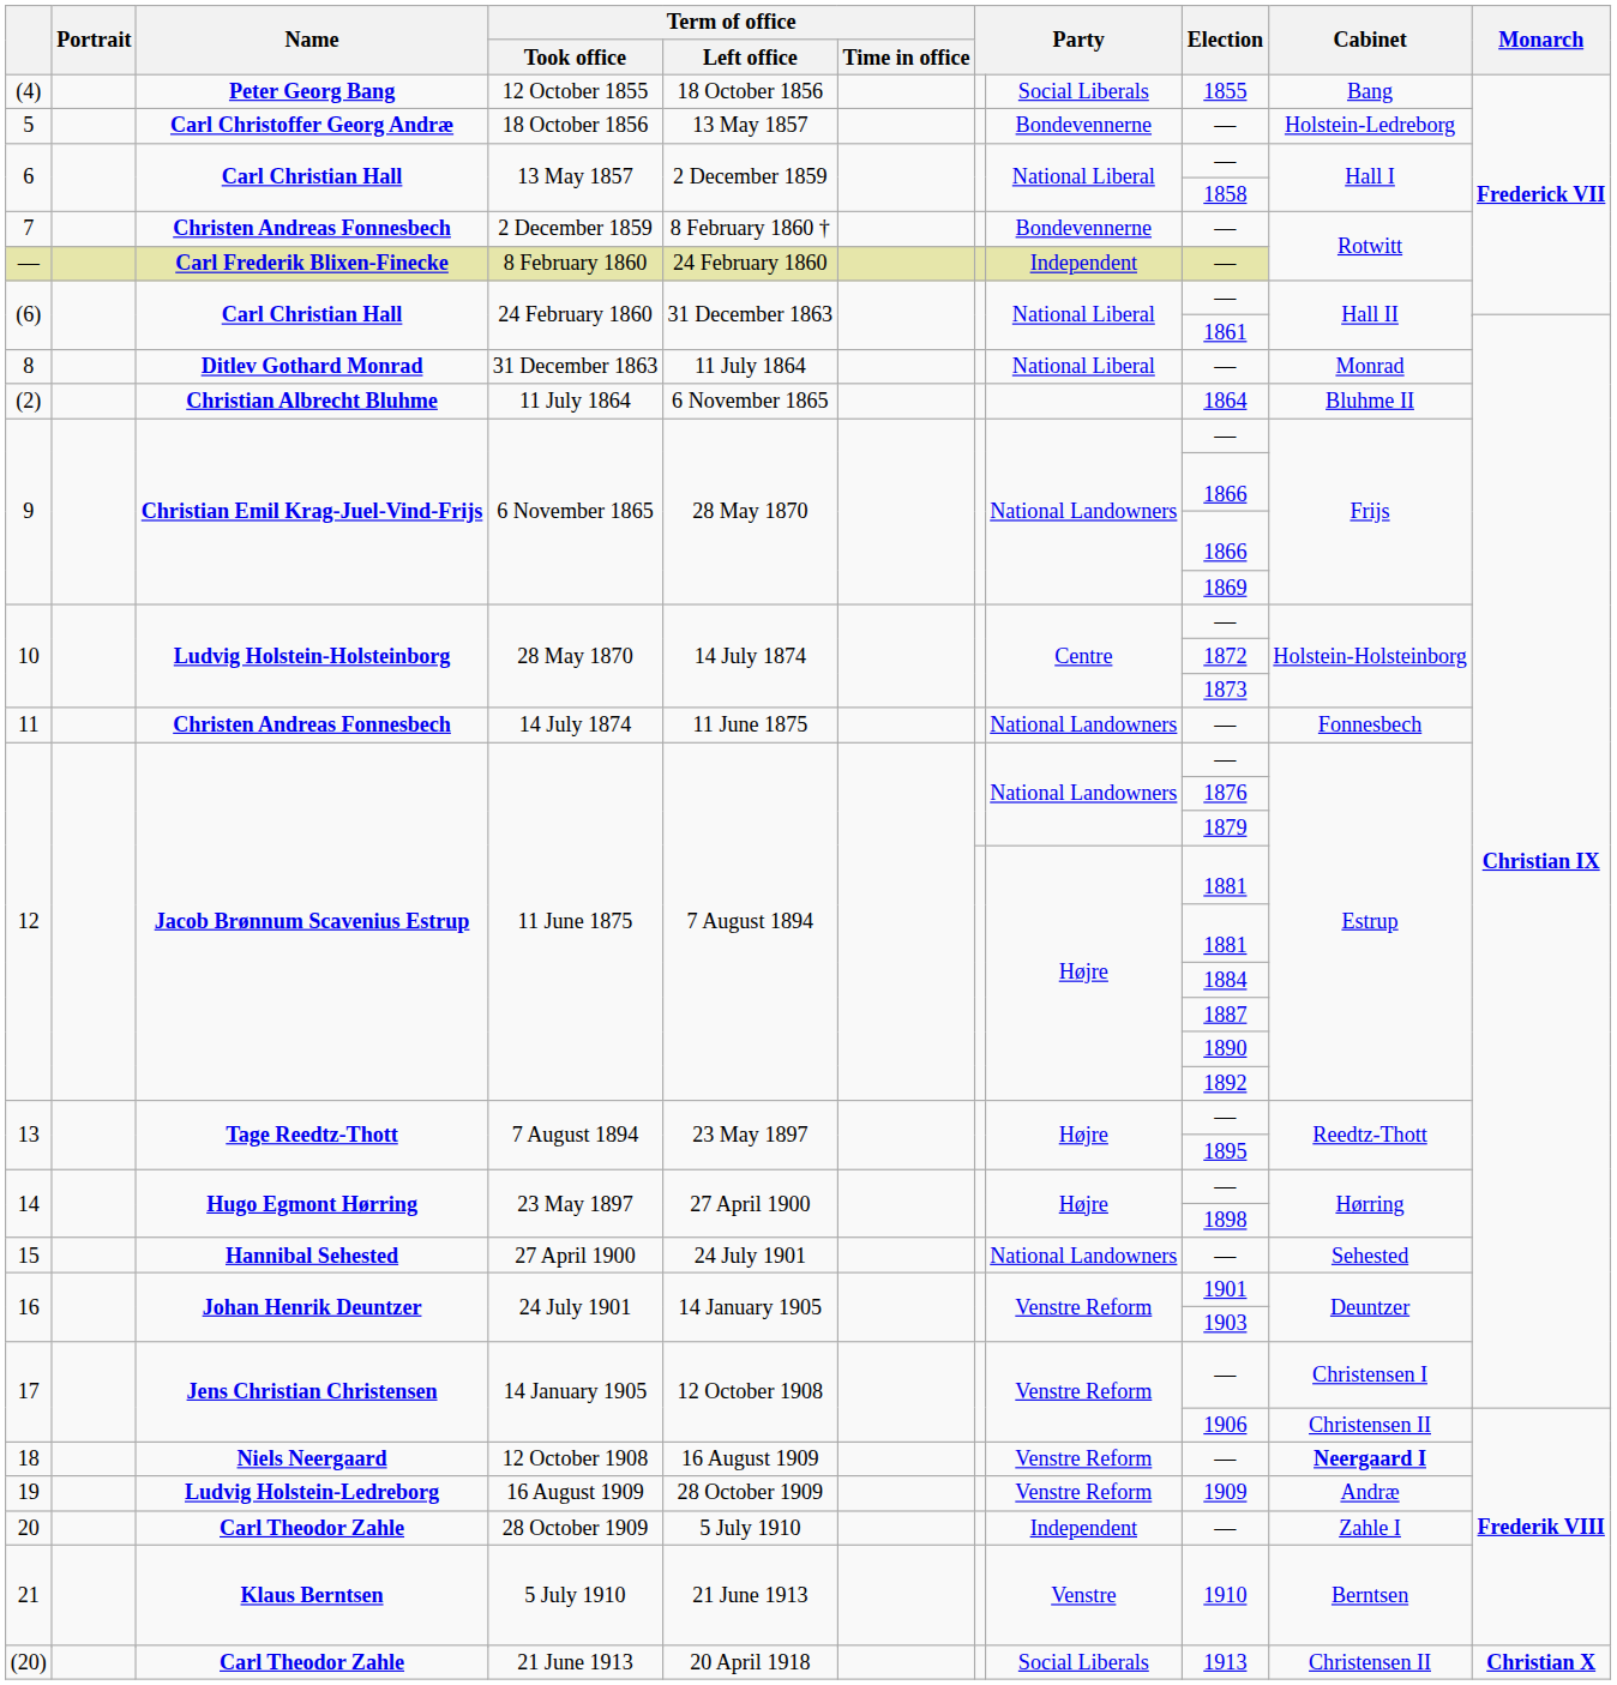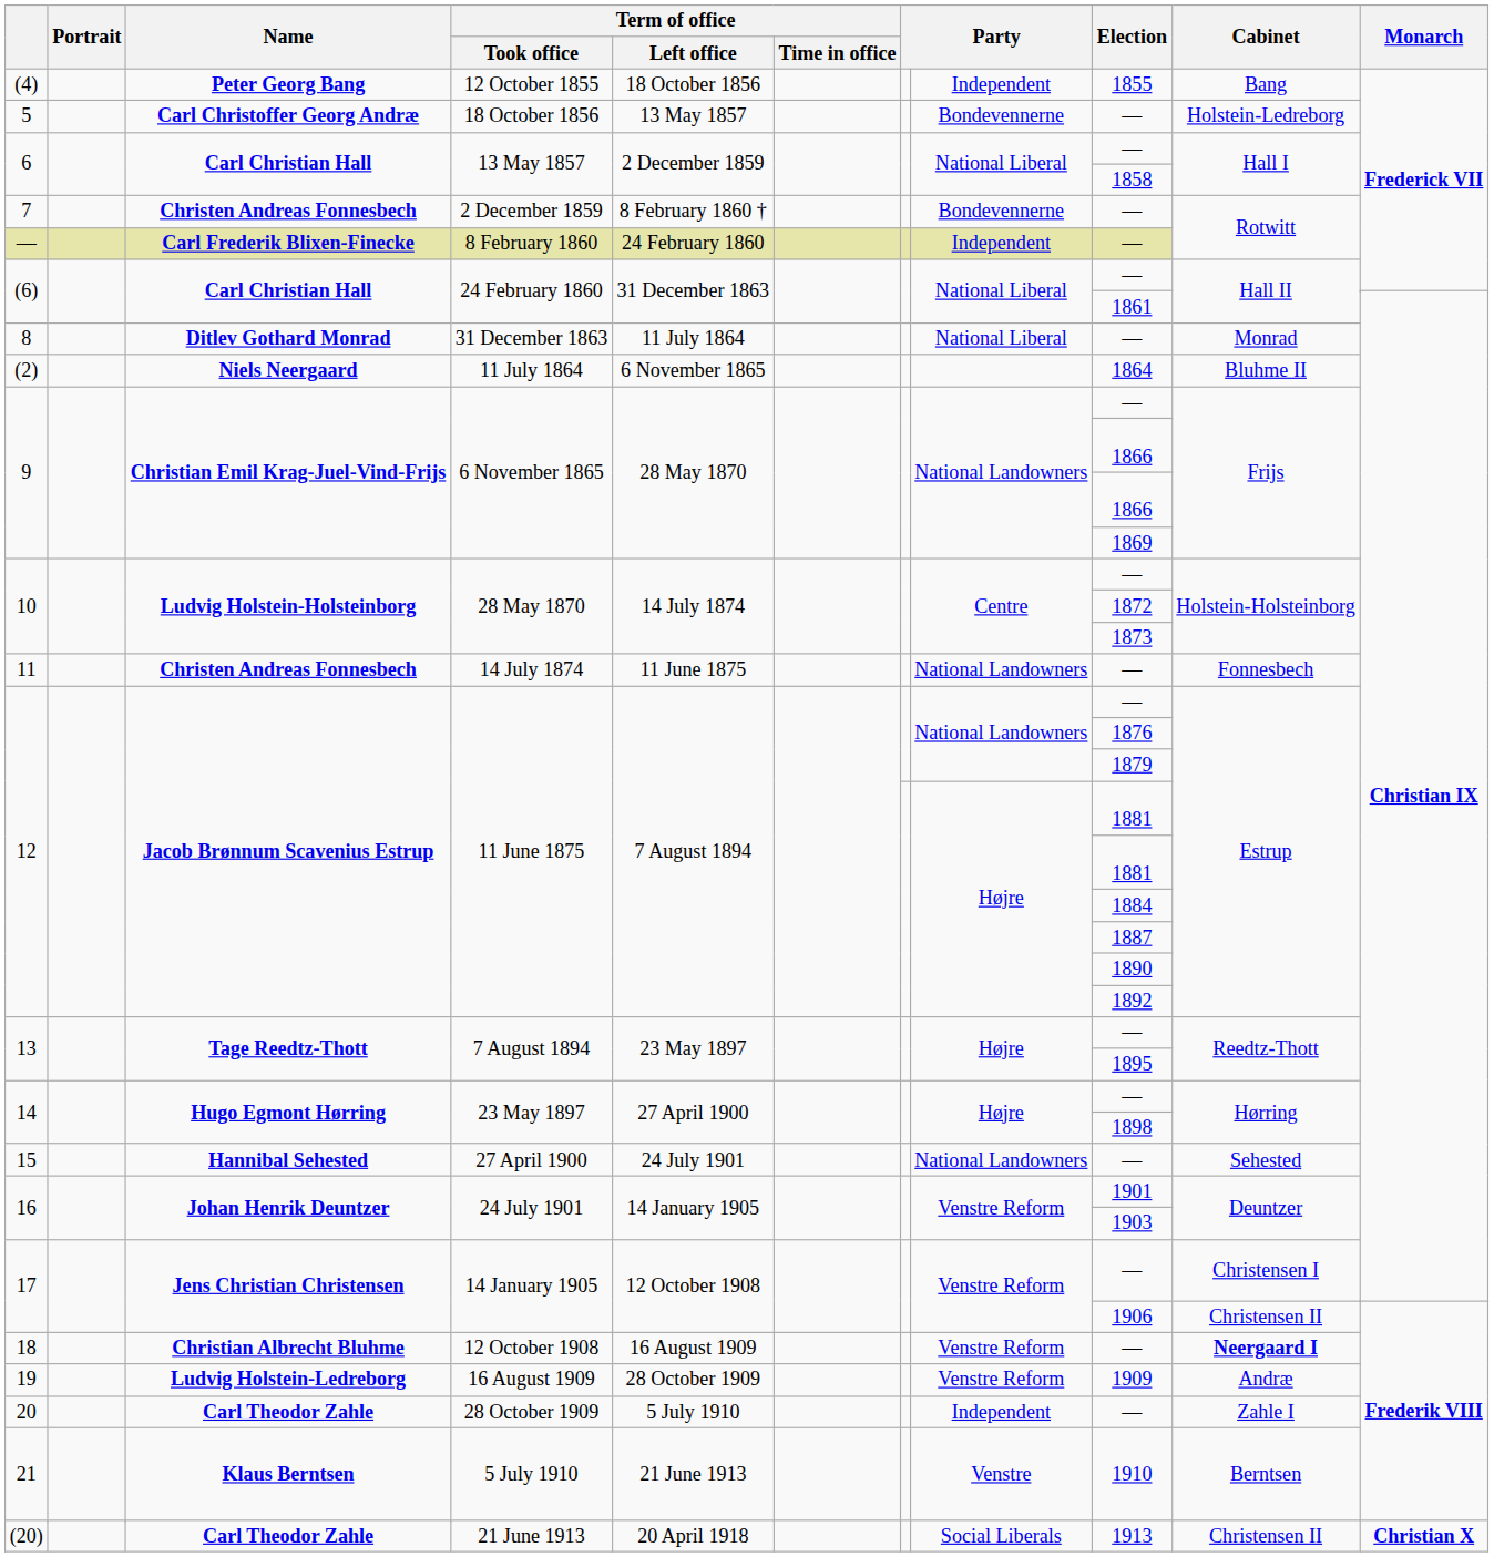(4) | column 8: Social Liberals -> Independent
(2) | Name: Christian Albrecht Bluhme -> Niels Neergaard
18 | Name: Niels Neergaard -> Christian Albrecht Bluhme
